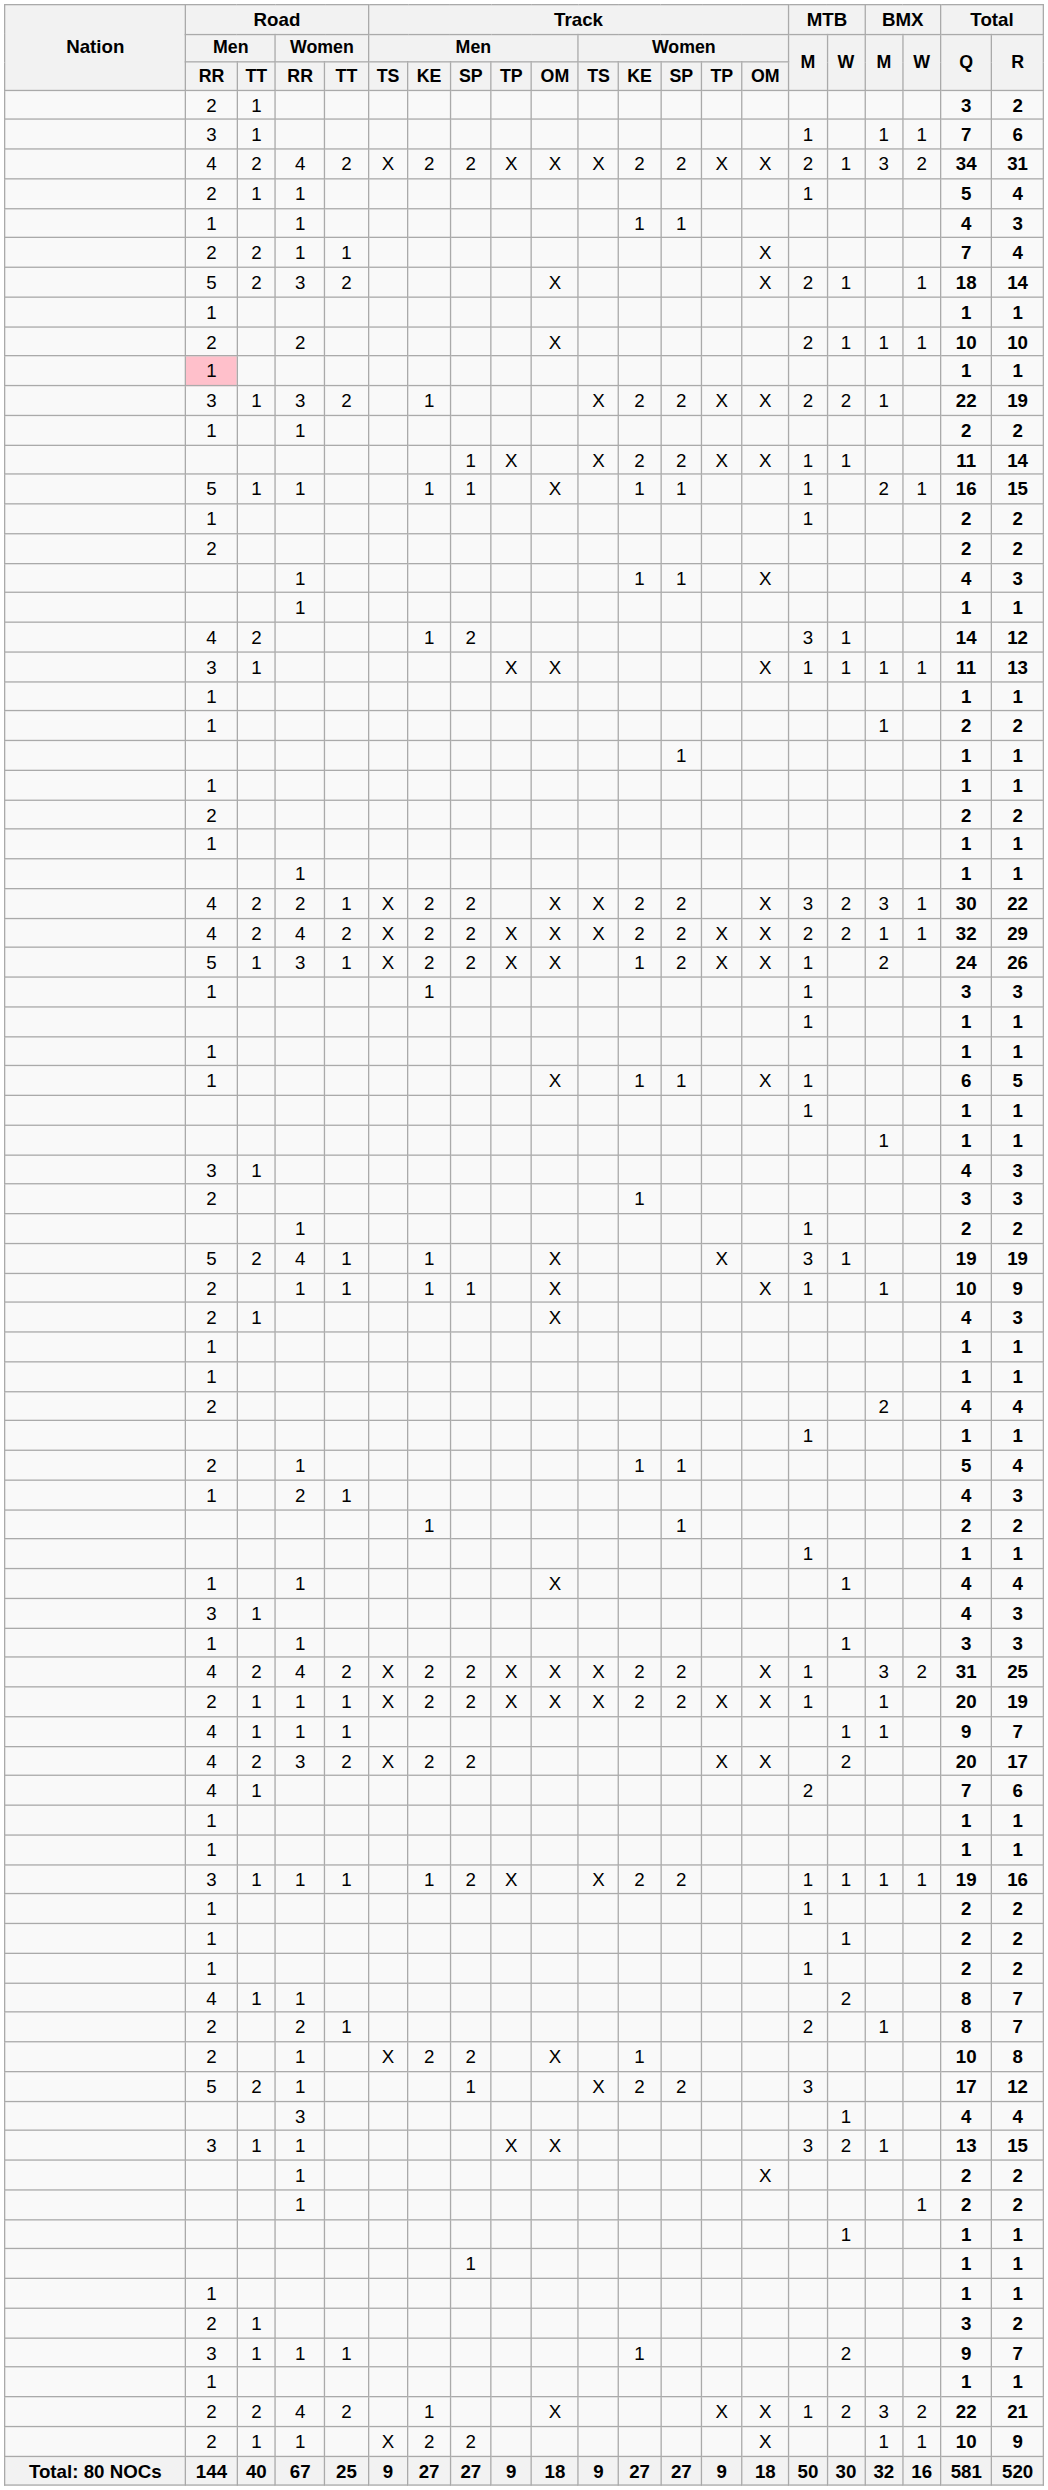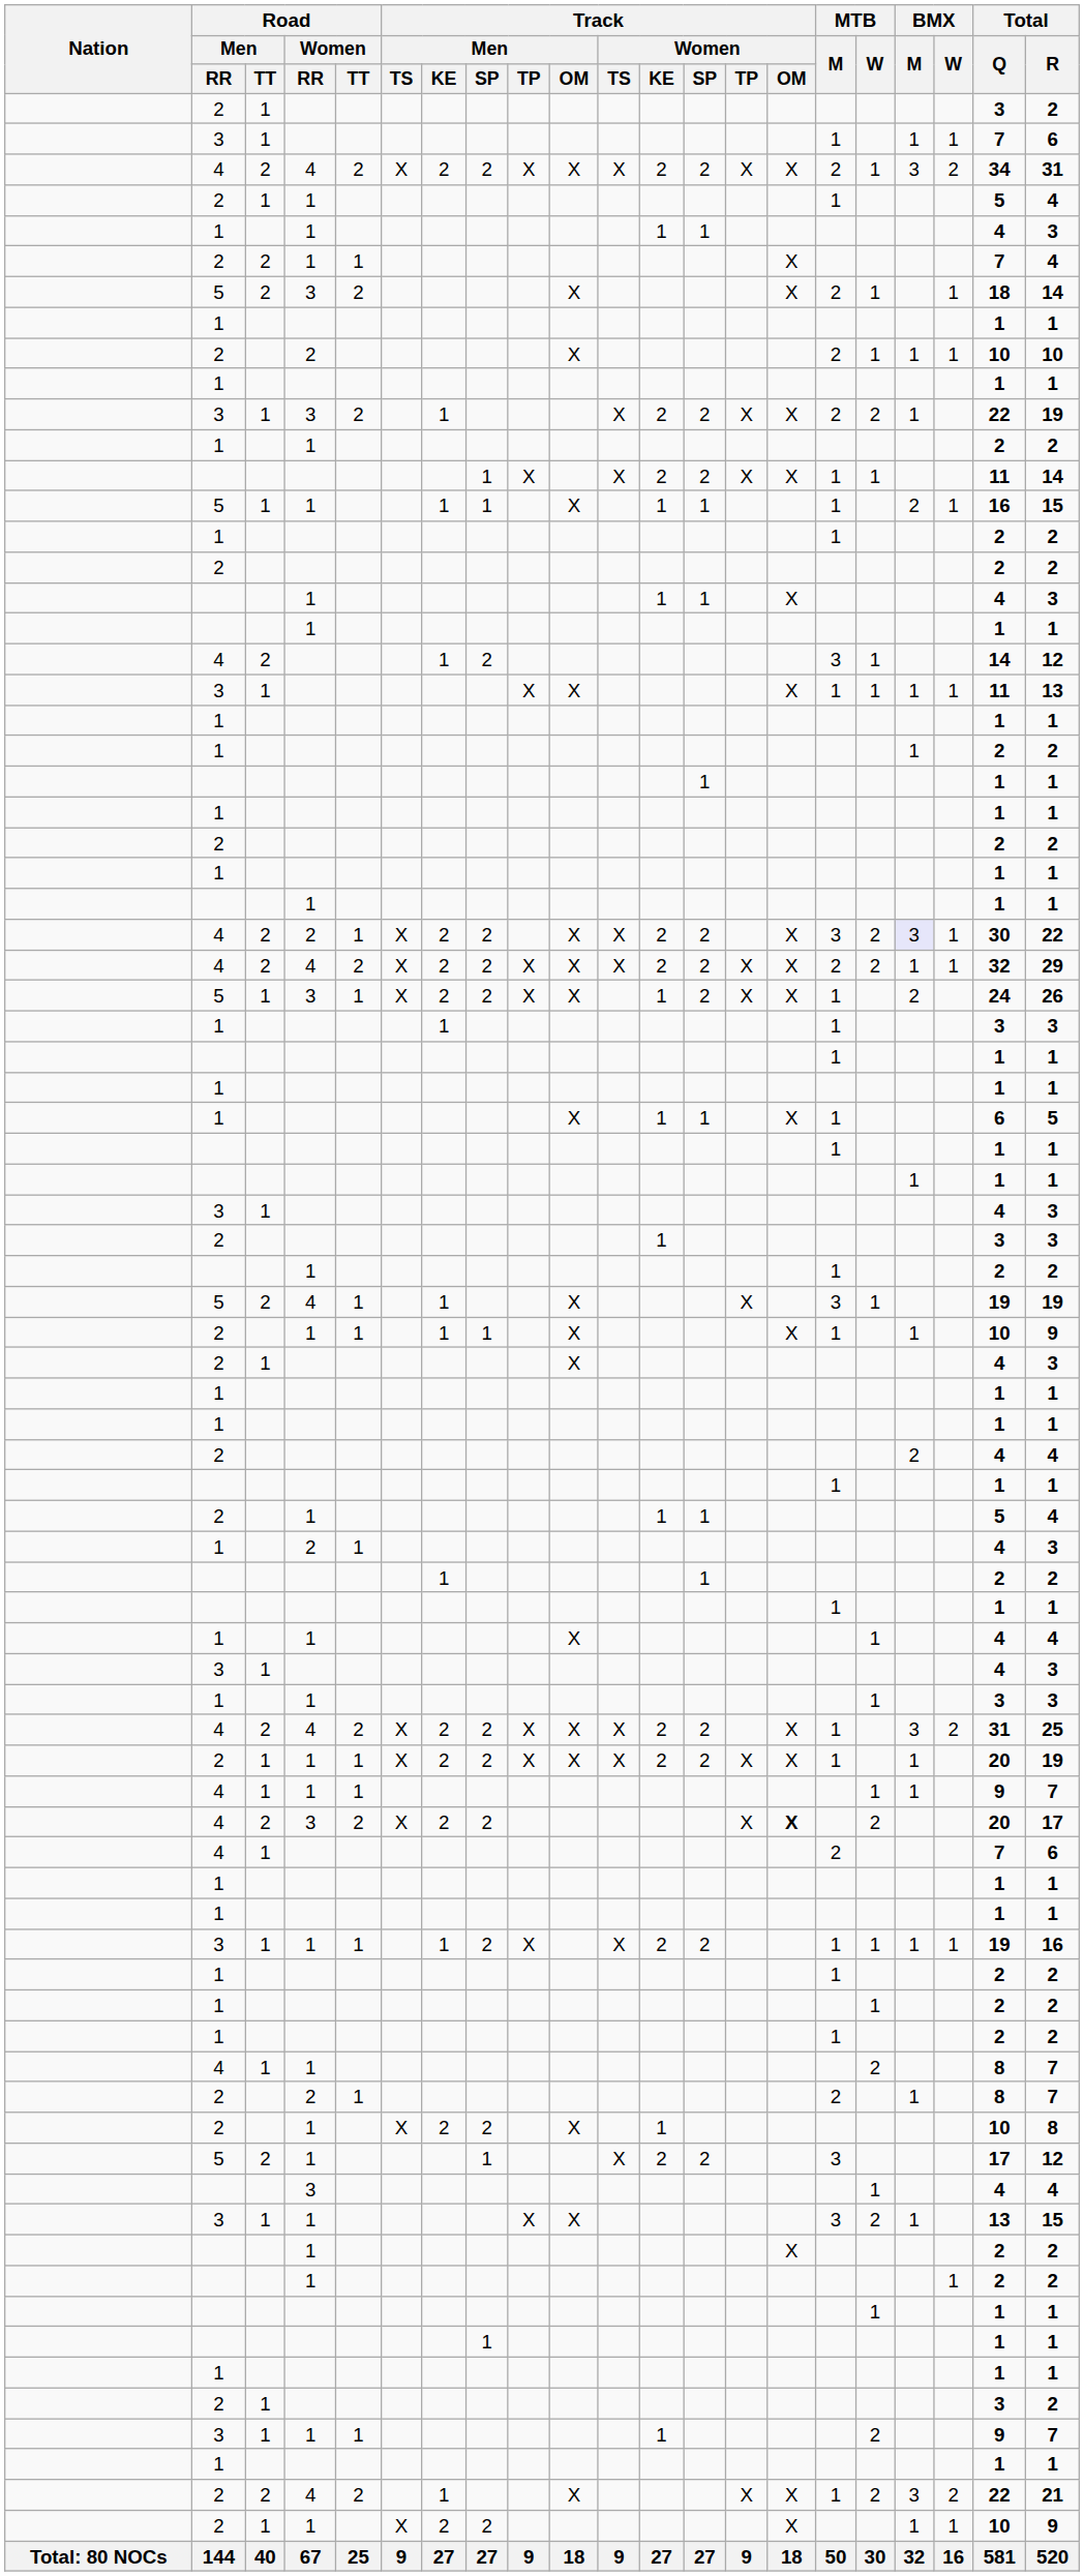row 13 | Road / Men / RR: pink background -> no background
row 31 | BMX / M: no background -> lavender background
row 60 | Track / Women / OM: normal -> bold
